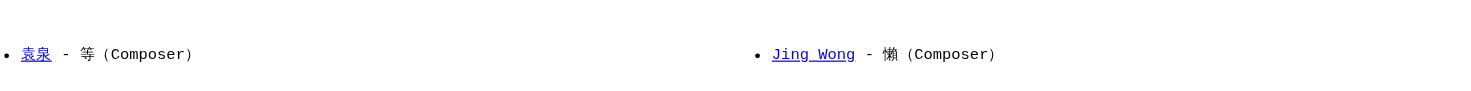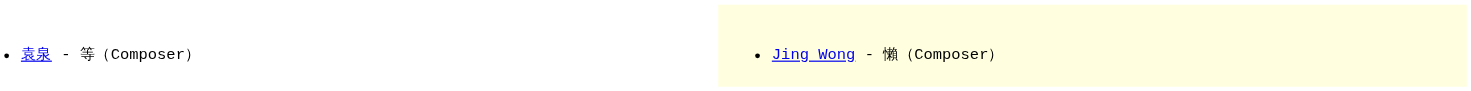袁泉 - 等（Composer） | column 2: no background -> lightyellow background
